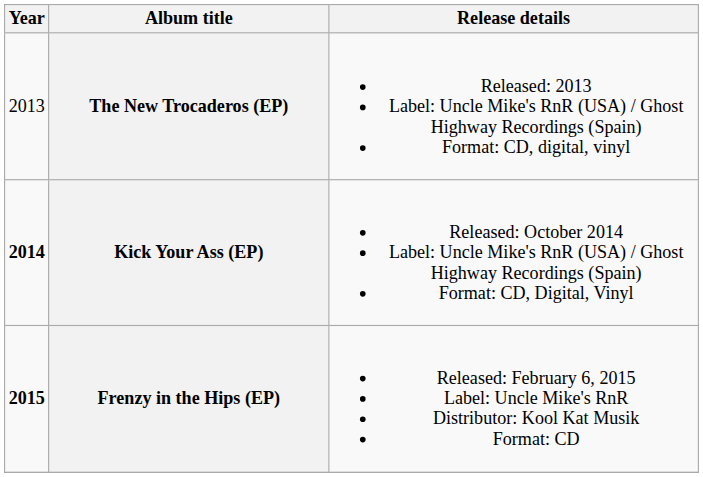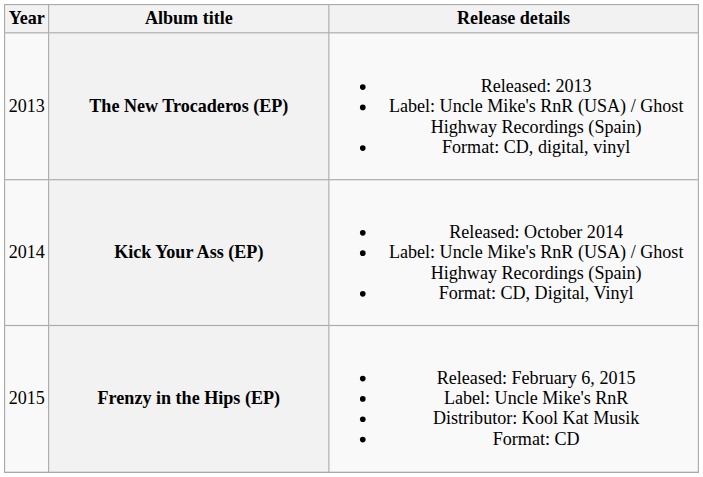Kick Your Ass (EP) | Year: bold -> normal
Frenzy in the Hips (EP) | Year: bold -> normal
